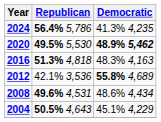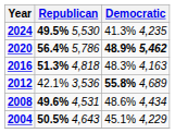2024 | Republican: 56.4% 5,786 -> 49.5% 5,530
2020 | Republican: 49.5% 5,530 -> 56.4% 5,786
